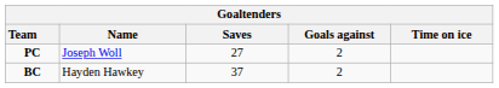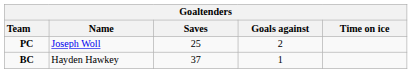PC | Saves: 27 -> 25
BC | Goals against: 2 -> 1
